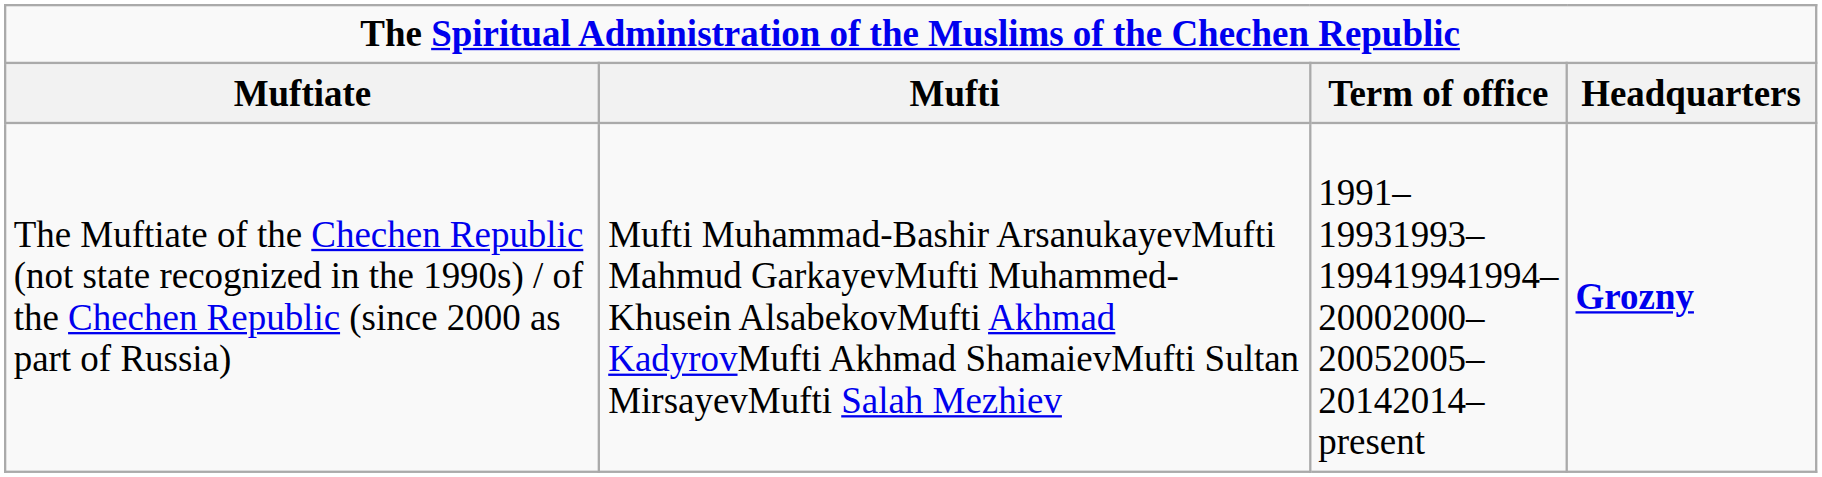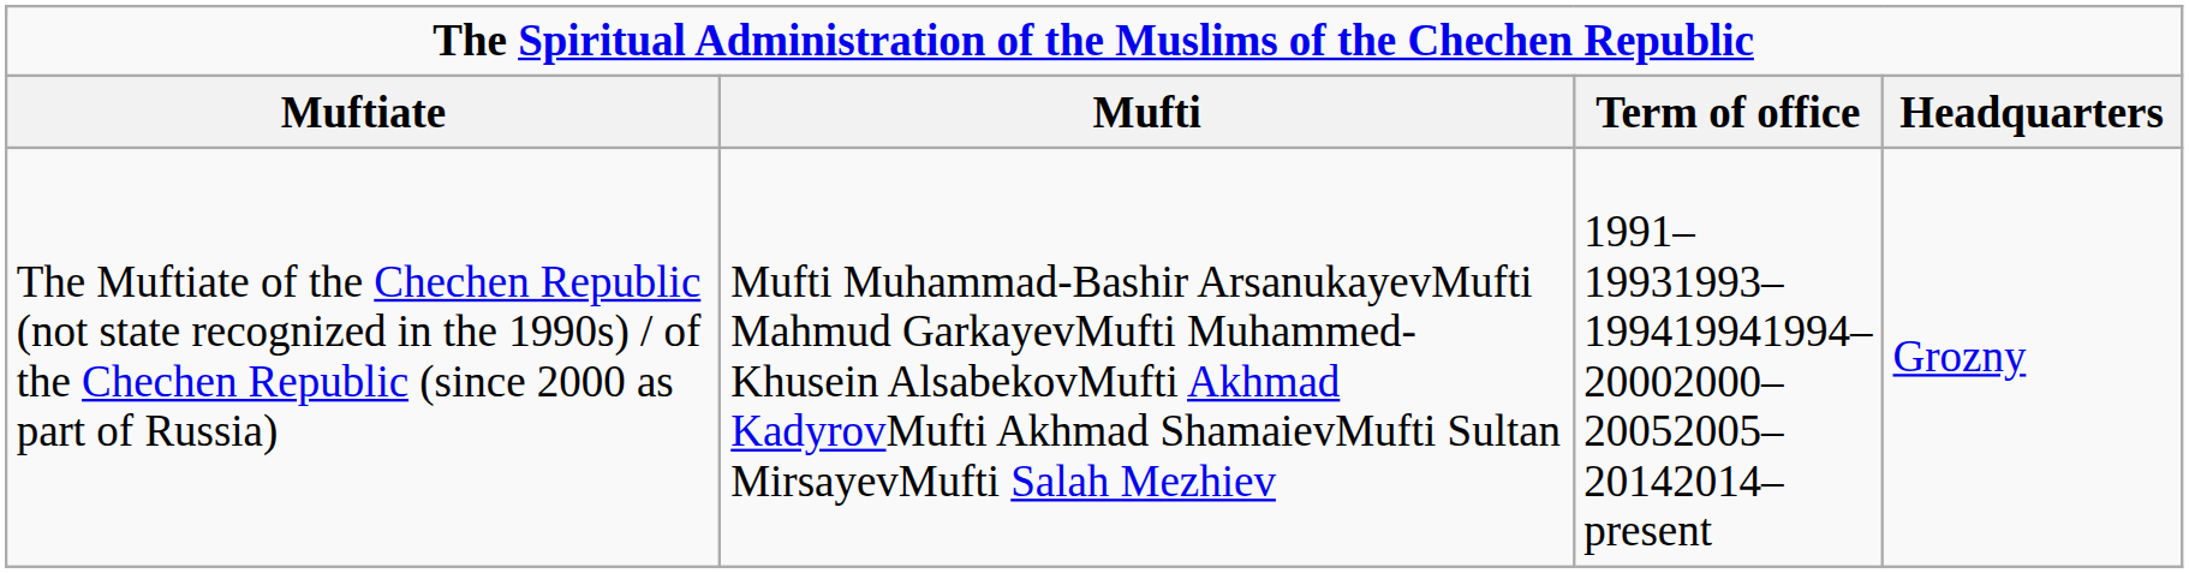row 3 | Headquarters: bold -> normal
